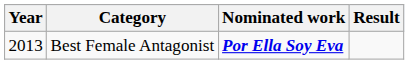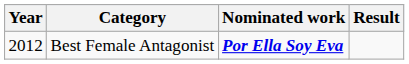Best Female Antagonist | Year: 2013 -> 2012
